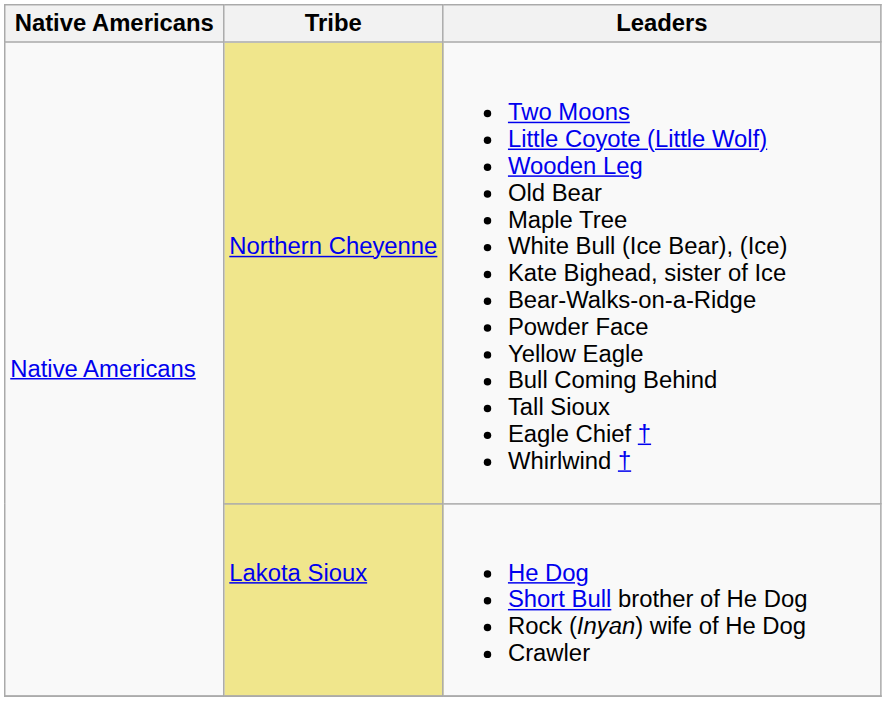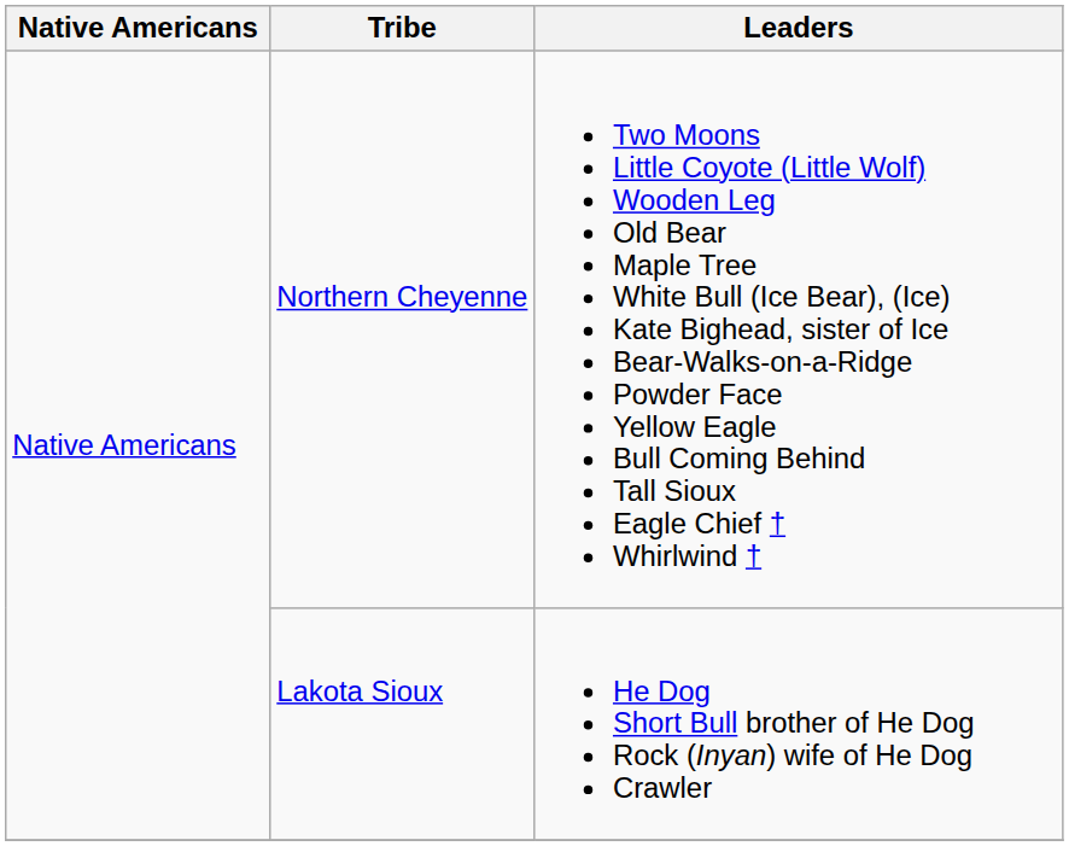Northern Cheyenne | Tribe: khaki background -> no background
Lakota Sioux | Tribe: khaki background -> no background
